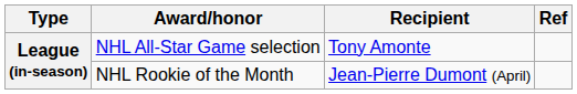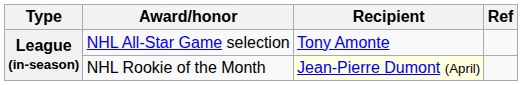NHL Rookie of the Month | Recipient: no background -> lightyellow background
